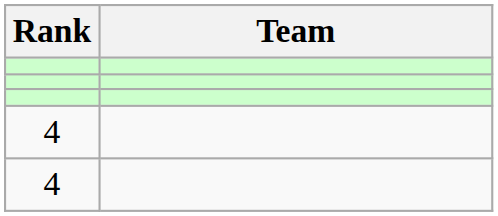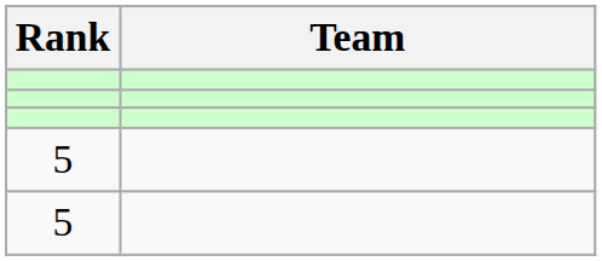row 5 | Rank: 4 -> 5
row 6 | Rank: 4 -> 5
